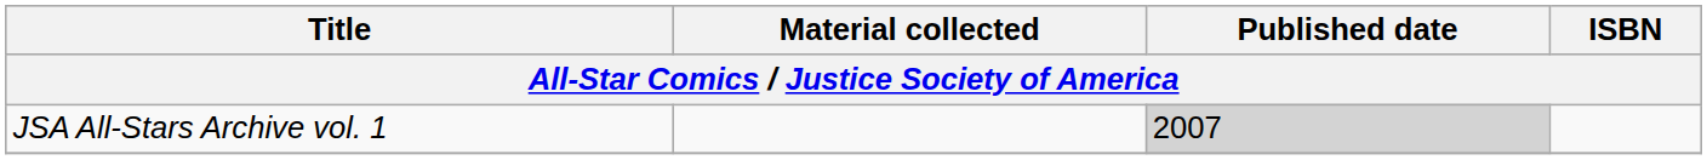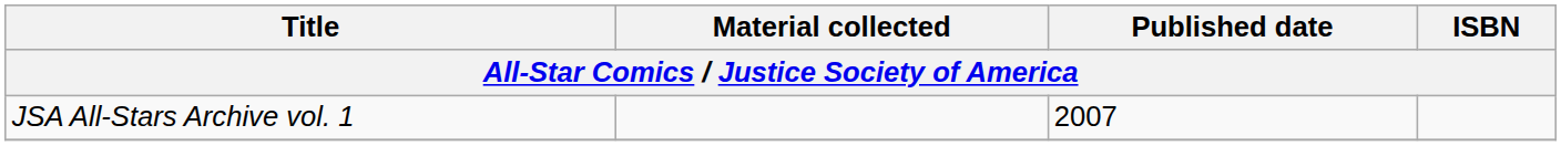row 3 | Published date: lightgrey background -> no background
